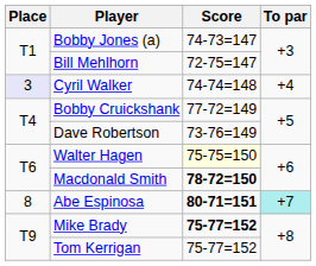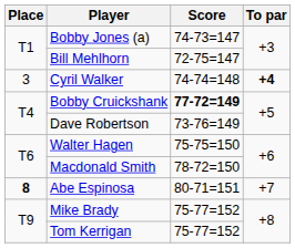Cyril Walker | Place: lavender background -> no background
Cyril Walker | To par: normal -> bold
Bobby Cruickshank | Score: normal -> bold
Walter Hagen | Score: lightyellow background -> no background
Macdonald Smith | Score: bold -> normal
Abe Espinosa | Place: normal -> bold
Abe Espinosa | Score: bold -> normal
Abe Espinosa | To par: paleturquoise background -> no background
Mike Brady | Score: bold -> normal
